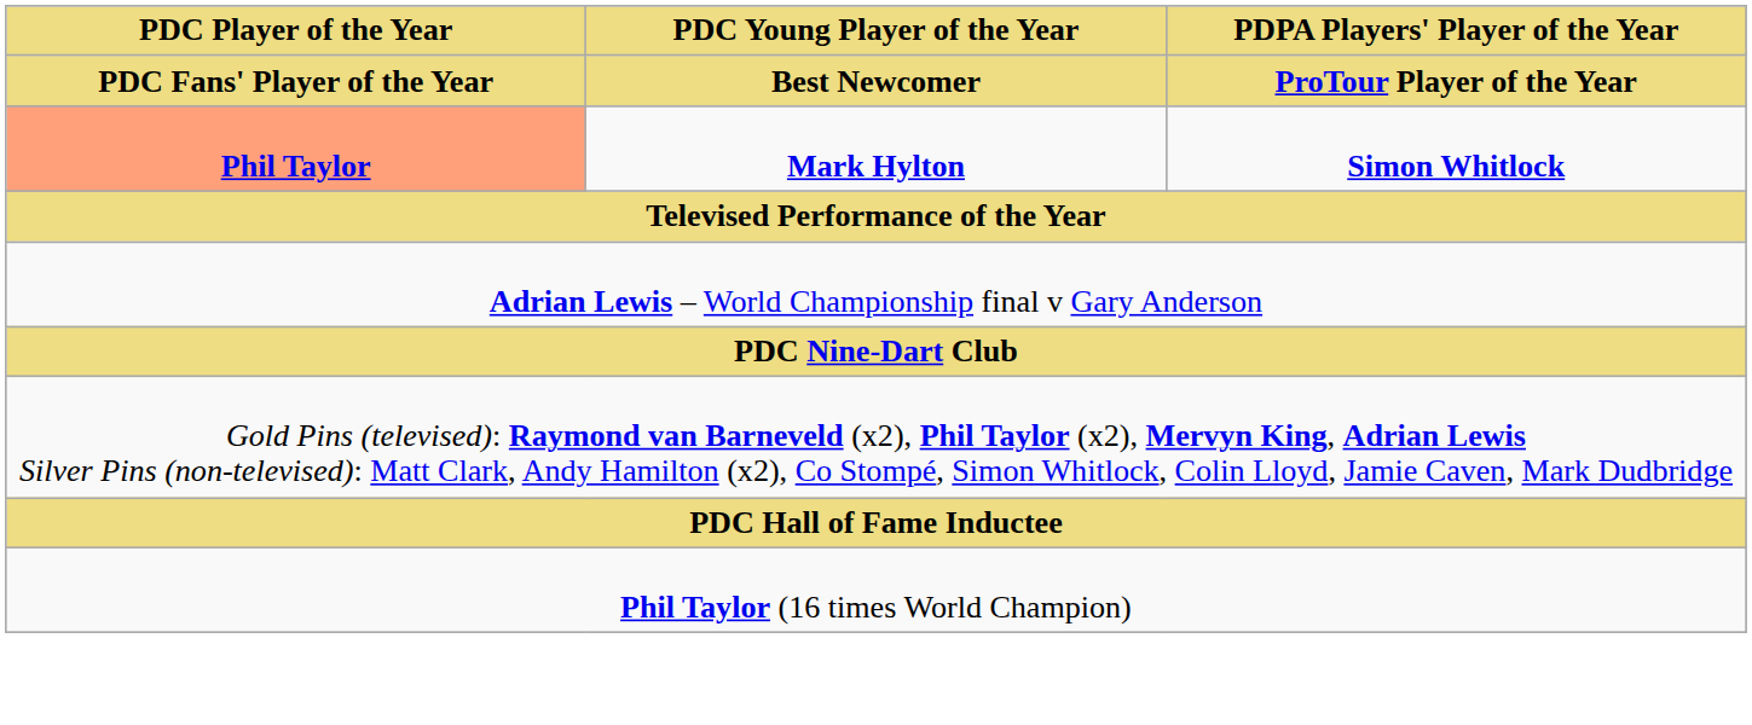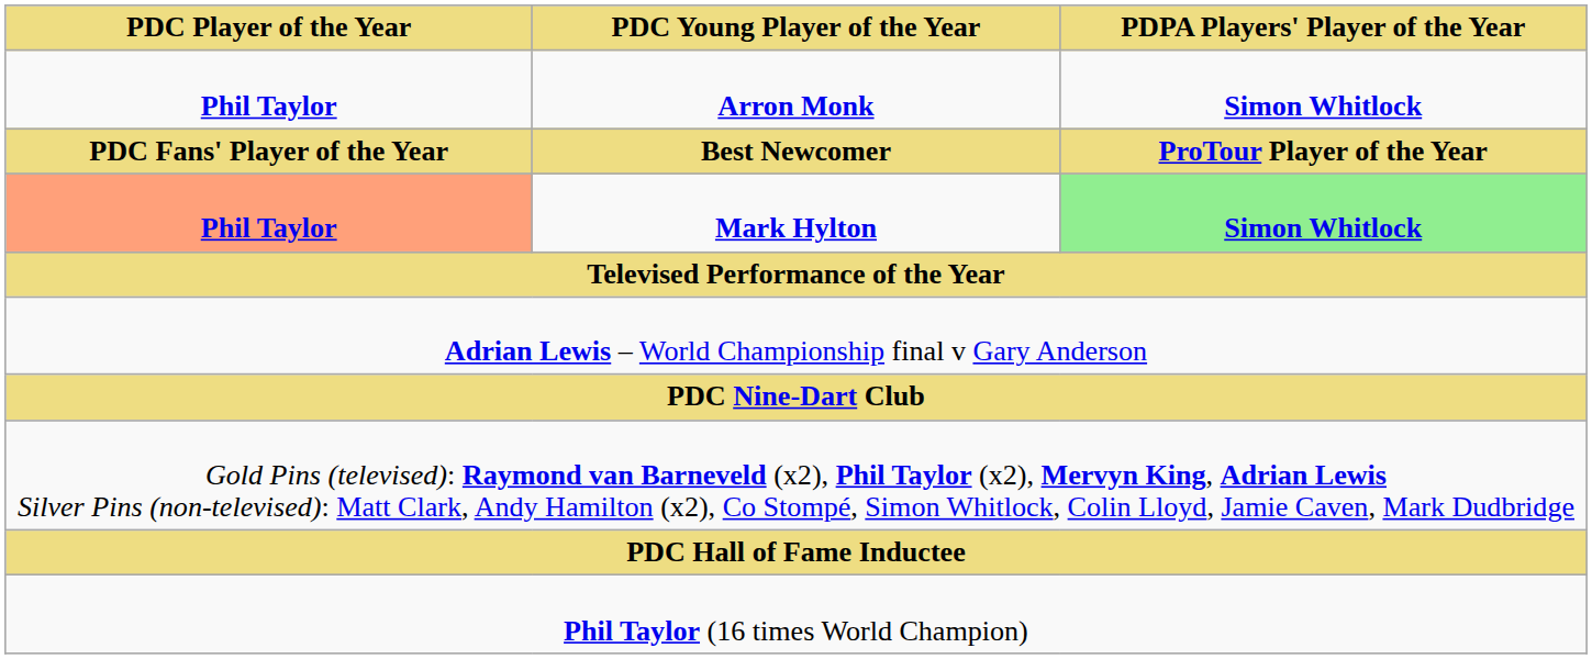+ row: Phil Taylor | Arron Monk | Simon Whitlock
Mark Hylton | PDPA Players' Player of the Year: no background -> lightgreen background
